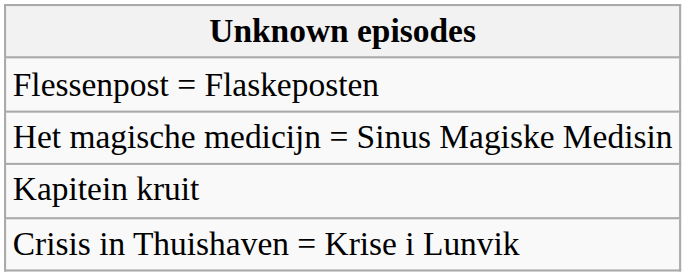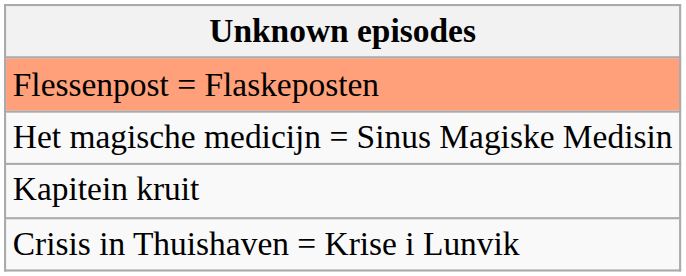row 2 | column 1: no background -> lightsalmon background
